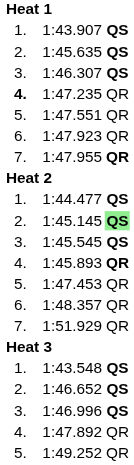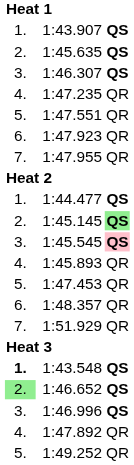1:47.235 | column 1: bold -> normal
1:47.955 | column 3: bold -> normal
1:45.545 | column 3: no background -> pink background
1:45.893 | column 3: bold -> normal
1:43.548 | column 1: normal -> bold
1:46.652 | column 1: no background -> lightgreen background
